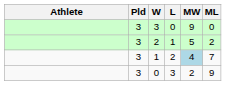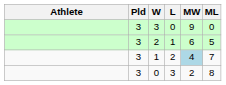row 3 | MW: 5 -> 6
row 3 | ML: 2 -> 5
row 5 | ML: 9 -> 8
